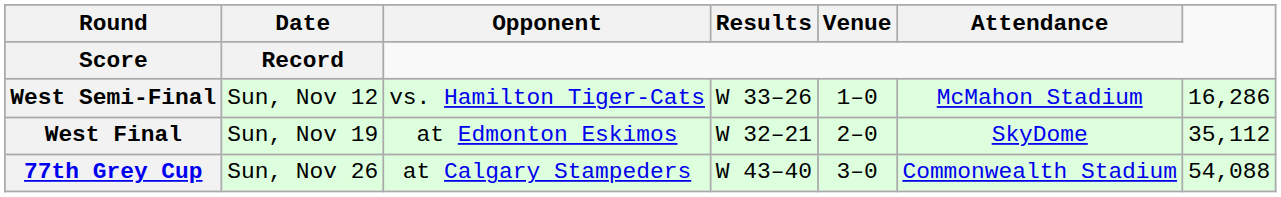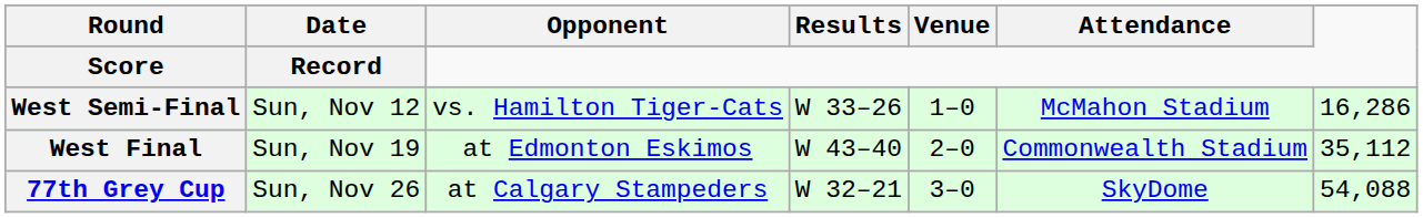West Final | Results: W 32–21 -> W 43–40
West Final | Attendance: SkyDome -> Commonwealth Stadium
77th Grey Cup | Results: W 43–40 -> W 32–21
77th Grey Cup | Attendance: Commonwealth Stadium -> SkyDome
